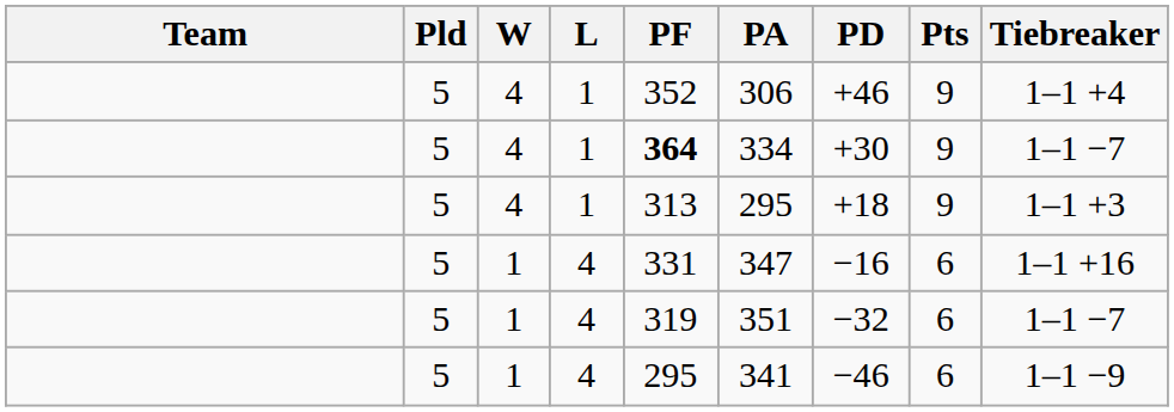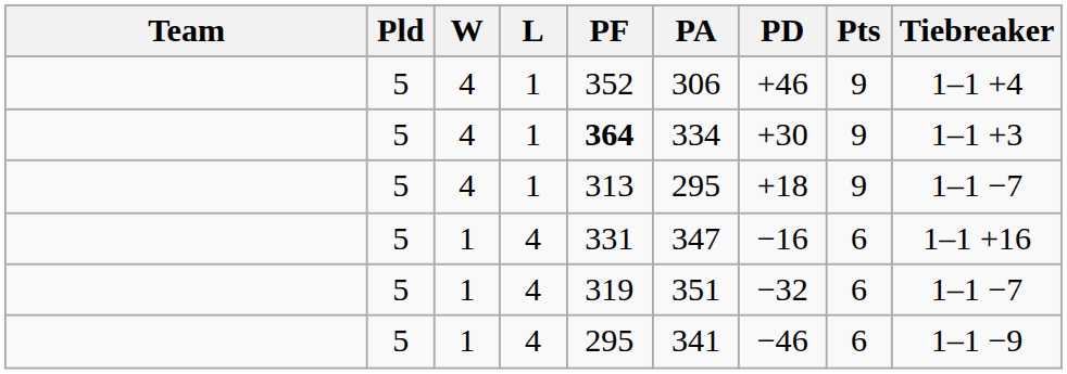row 3 | Tiebreaker: 1–1 −7 -> 1–1 +3
row 4 | Tiebreaker: 1–1 +3 -> 1–1 −7
